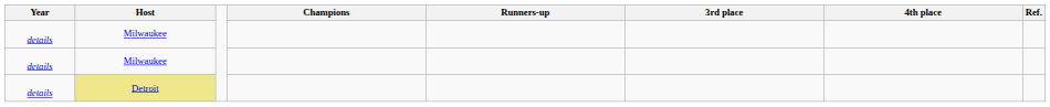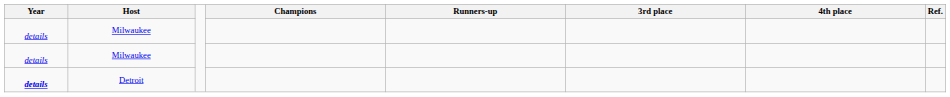Detroit | Year: normal -> bold
Detroit | Host: khaki background -> no background
